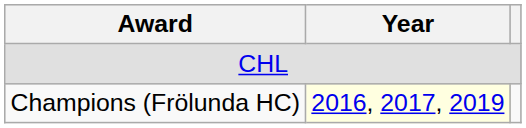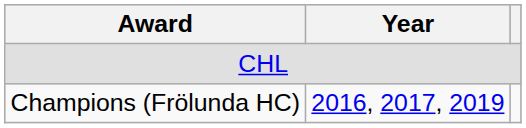Champions (Frölunda HC) | Year: lightyellow background -> no background
